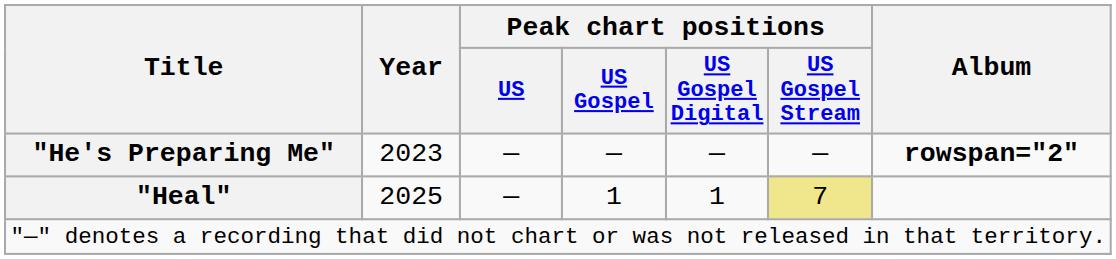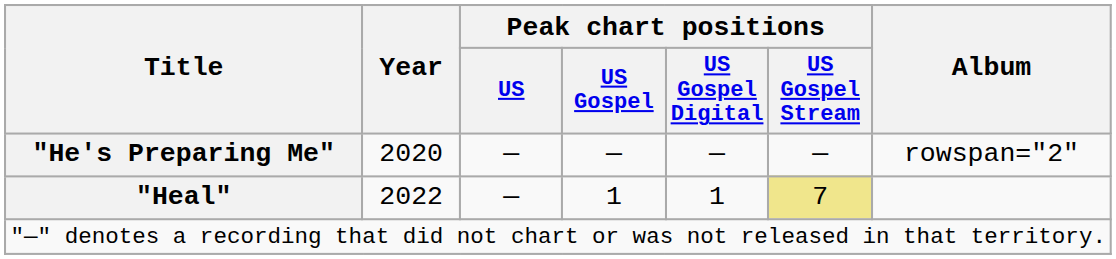"He's Preparing Me" | Year: 2023 -> 2020
"He's Preparing Me" | Album: bold -> normal
"Heal" | Year: 2025 -> 2022
